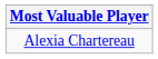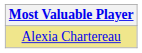row 2 | column 1: no background -> khaki background
